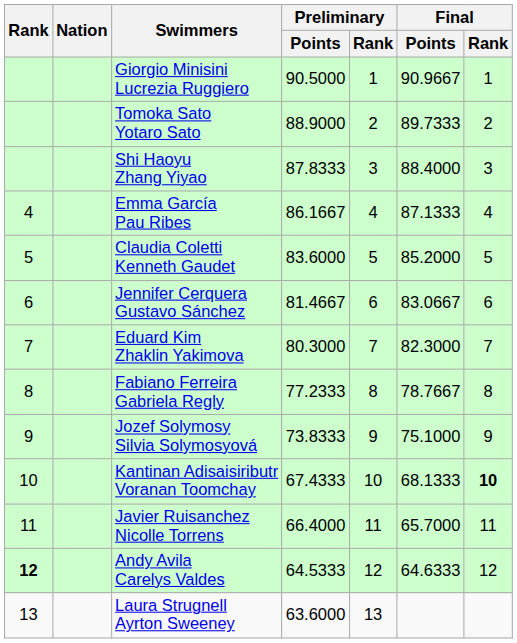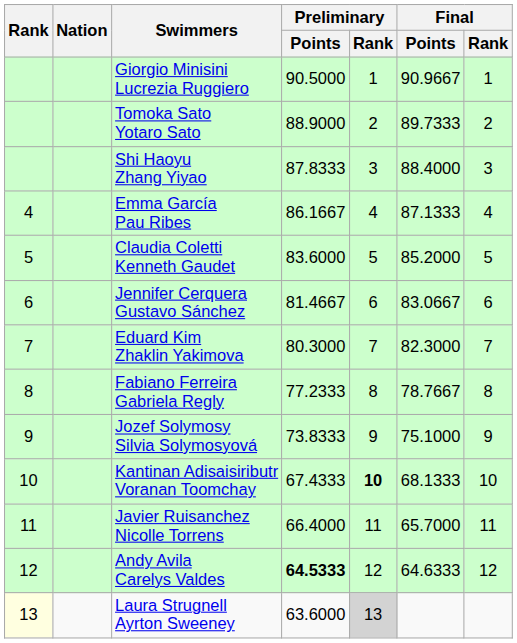Kantinan Adisaisiributr Voranan Toomchay | Preliminary / Rank: normal -> bold
Kantinan Adisaisiributr Voranan Toomchay | Final / Rank: bold -> normal
Andy Avila Carelys Valdes | Rank: bold -> normal
Andy Avila Carelys Valdes | Preliminary / Points: normal -> bold
Laura Strugnell Ayrton Sweeney | Rank: no background -> lightyellow background
Laura Strugnell Ayrton Sweeney | Preliminary / Rank: no background -> lightgrey background
